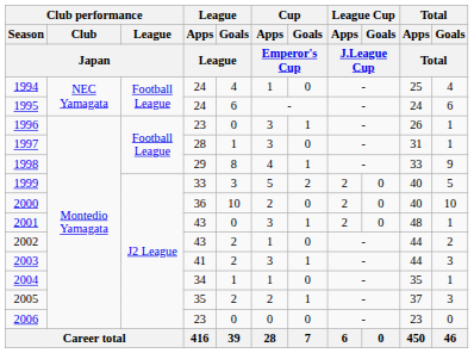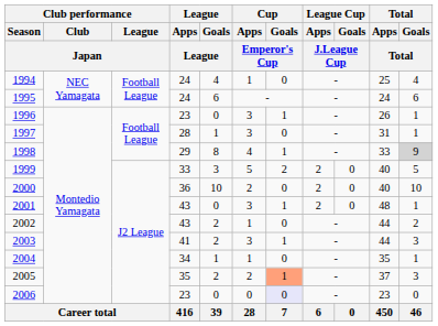1998 | Total / Goals / Total: no background -> lightgrey background
2005 | Cup / Goals / Emperor's Cup: no background -> lightsalmon background
2006 | Cup / Goals / Emperor's Cup: no background -> lavender background
